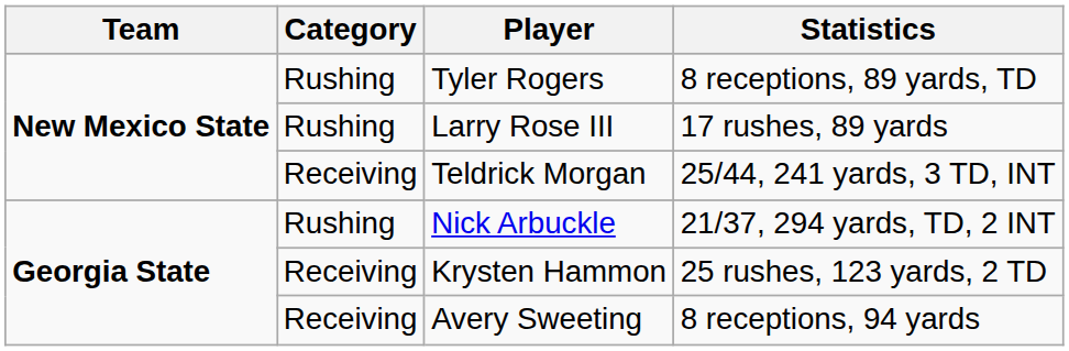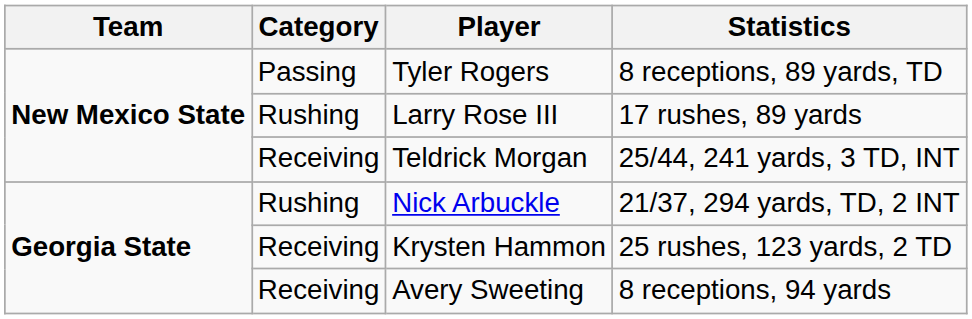Tyler Rogers | Category: Rushing -> Passing
